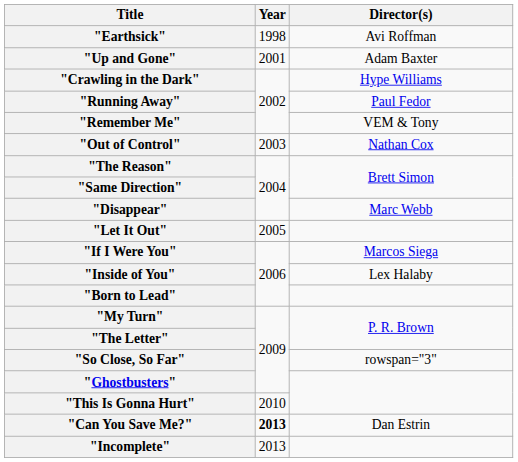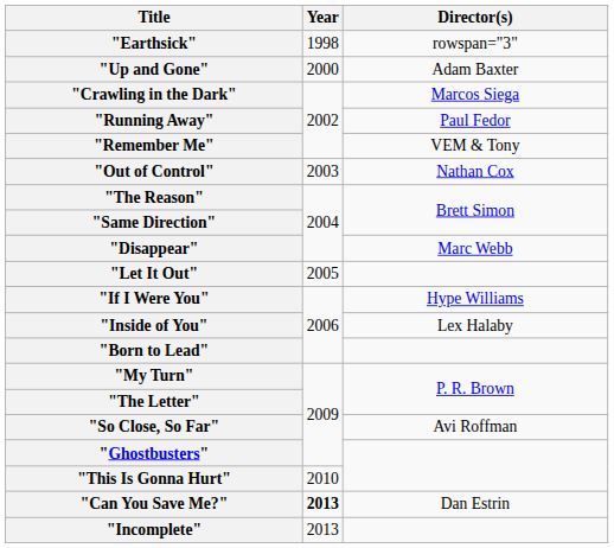"Earthsick" | Director(s): Avi Roffman -> rowspan="3"
"Up and Gone" | Year: 2001 -> 2000
"Crawling in the Dark" | Director(s): Hype Williams -> Marcos Siega
"If I Were You" | Director(s): Marcos Siega -> Hype Williams
"So Close, So Far" | Director(s): rowspan="3" -> Avi Roffman
